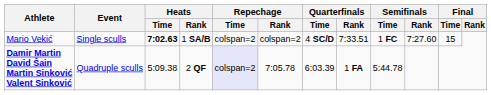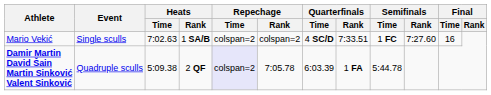Mario Vekić | Heats / Time: bold -> normal
Mario Vekić | Final / Time: 15 -> 16
